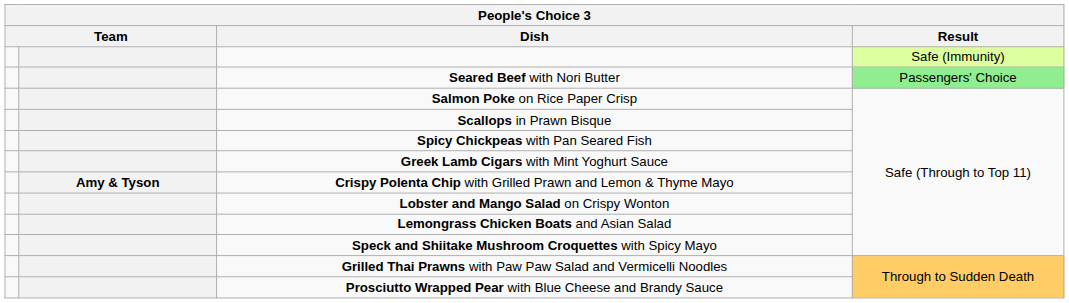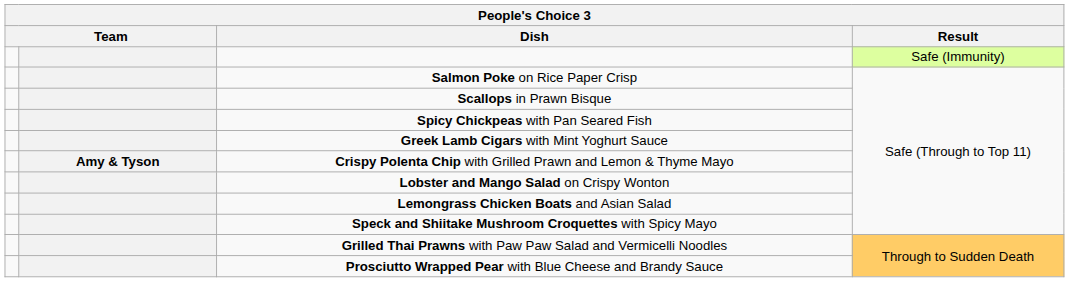- row: Seared Beef with Nori Butter | Passengers' Choice
